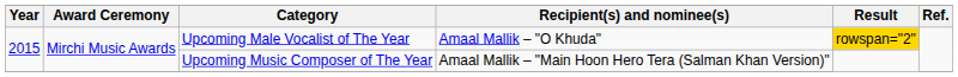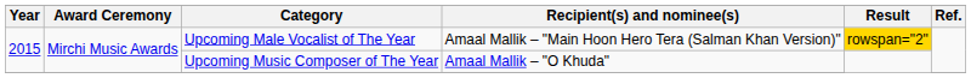Upcoming Male Vocalist of The Year | Recipient(s) and nominee(s): Amaal Mallik – "O Khuda" -> Amaal Mallik – "Main Hoon Hero Tera (Salman Khan Version)"
Upcoming Music Composer of The Year | Recipient(s) and nominee(s): Amaal Mallik – "Main Hoon Hero Tera (Salman Khan Version)" -> Amaal Mallik – "O Khuda"
